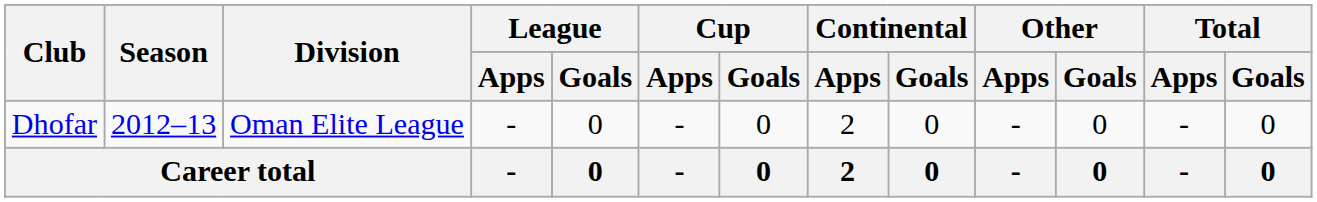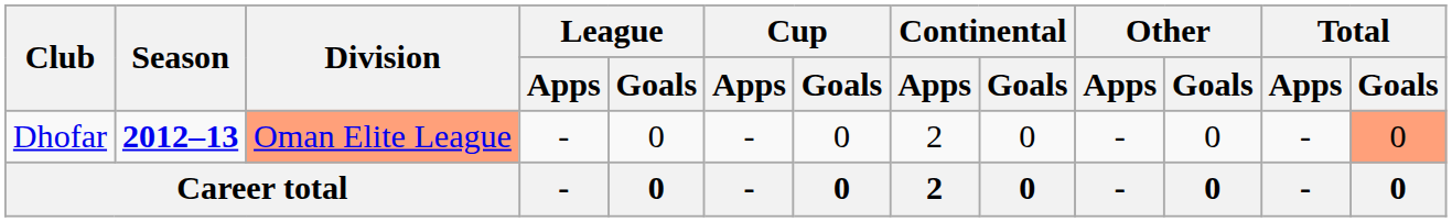Dhofar | Season: normal -> bold
Dhofar | Division: no background -> lightsalmon background
Dhofar | Total / Goals: no background -> lightsalmon background
